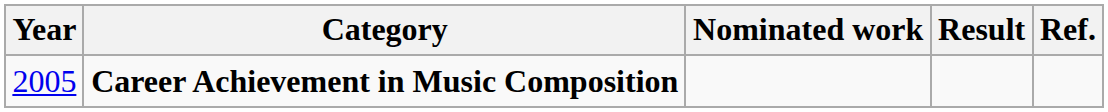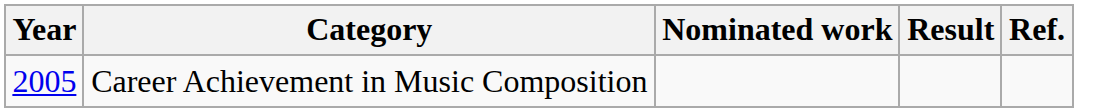row 2 | Category: bold -> normal
